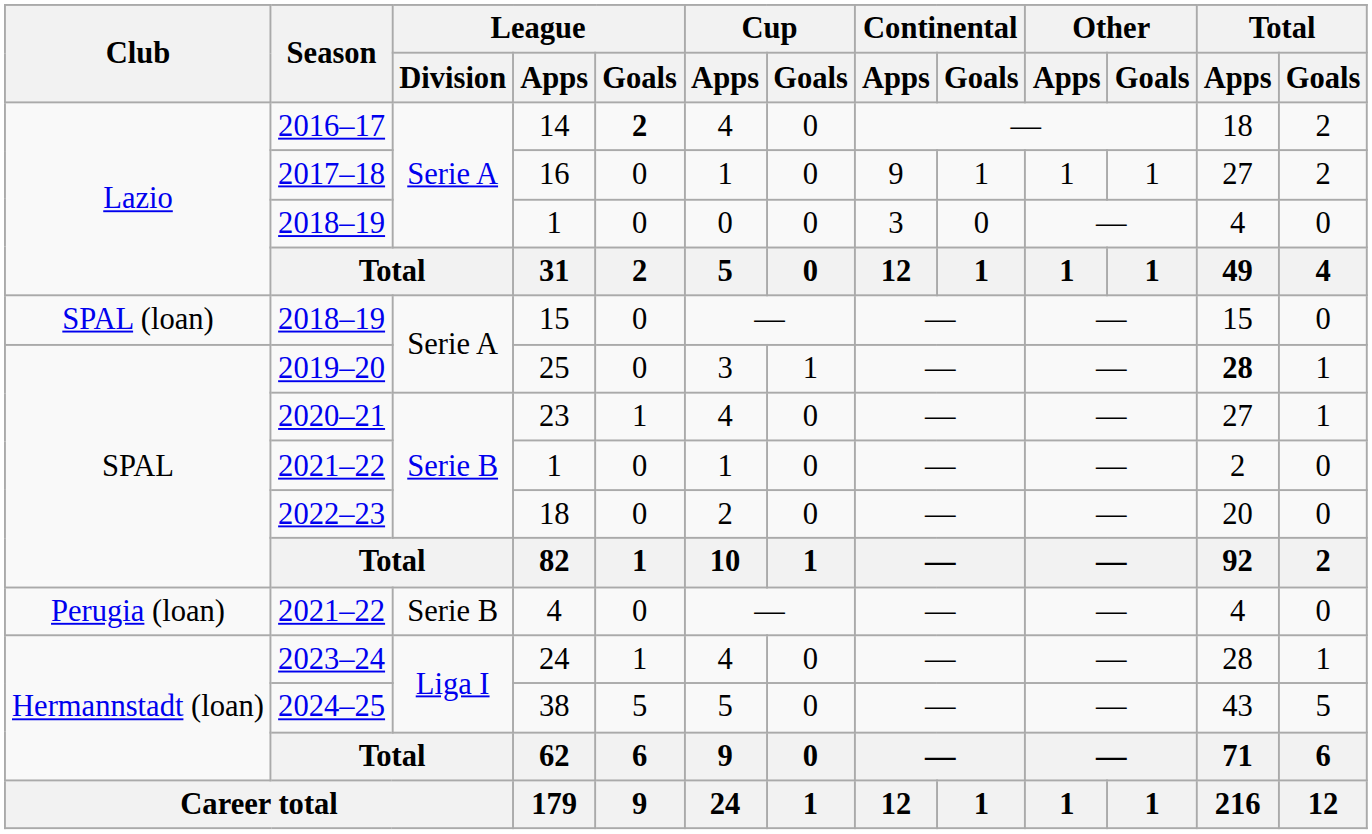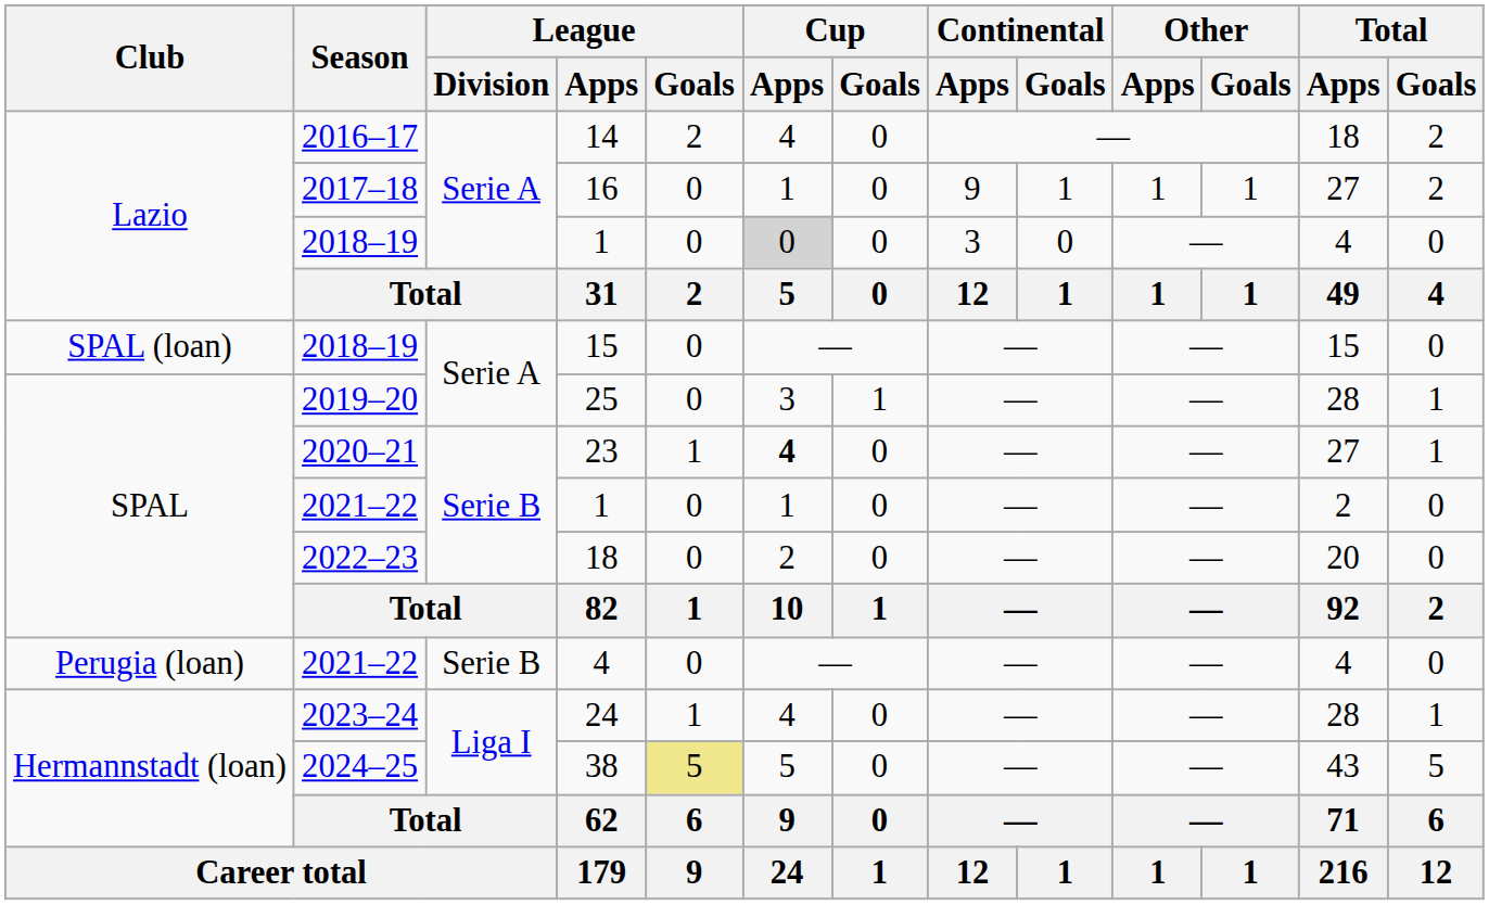14 | League / Goals: bold -> normal
2018–19 / 1 | Cup / Apps: no background -> lightgrey background
25 | Total / Apps: bold -> normal
23 | Cup / Apps: normal -> bold
38 | League / Goals: no background -> khaki background
